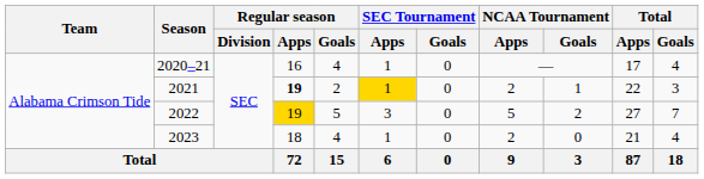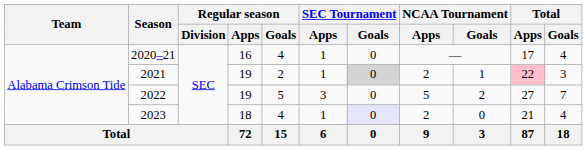2021 | Regular season / Apps: bold -> normal
2021 | SEC Tournament / Apps: gold background -> no background
2021 | SEC Tournament / Goals: no background -> lightgrey background
2021 | Total / Apps: no background -> pink background
2022 | Regular season / Apps: gold background -> no background
2023 | SEC Tournament / Goals: no background -> lavender background
